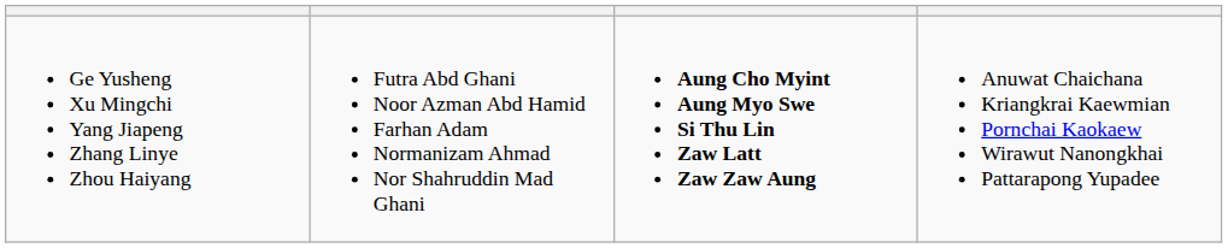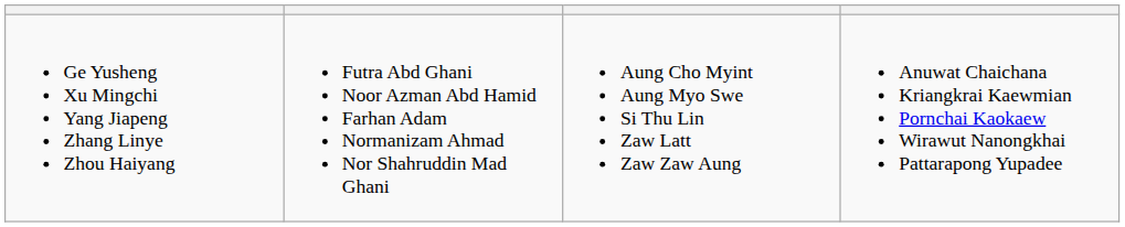Ge Yusheng Xu Mingchi Yang Jiapeng Zhang Linye Zhou Haiyang | column 3: bold -> normal
